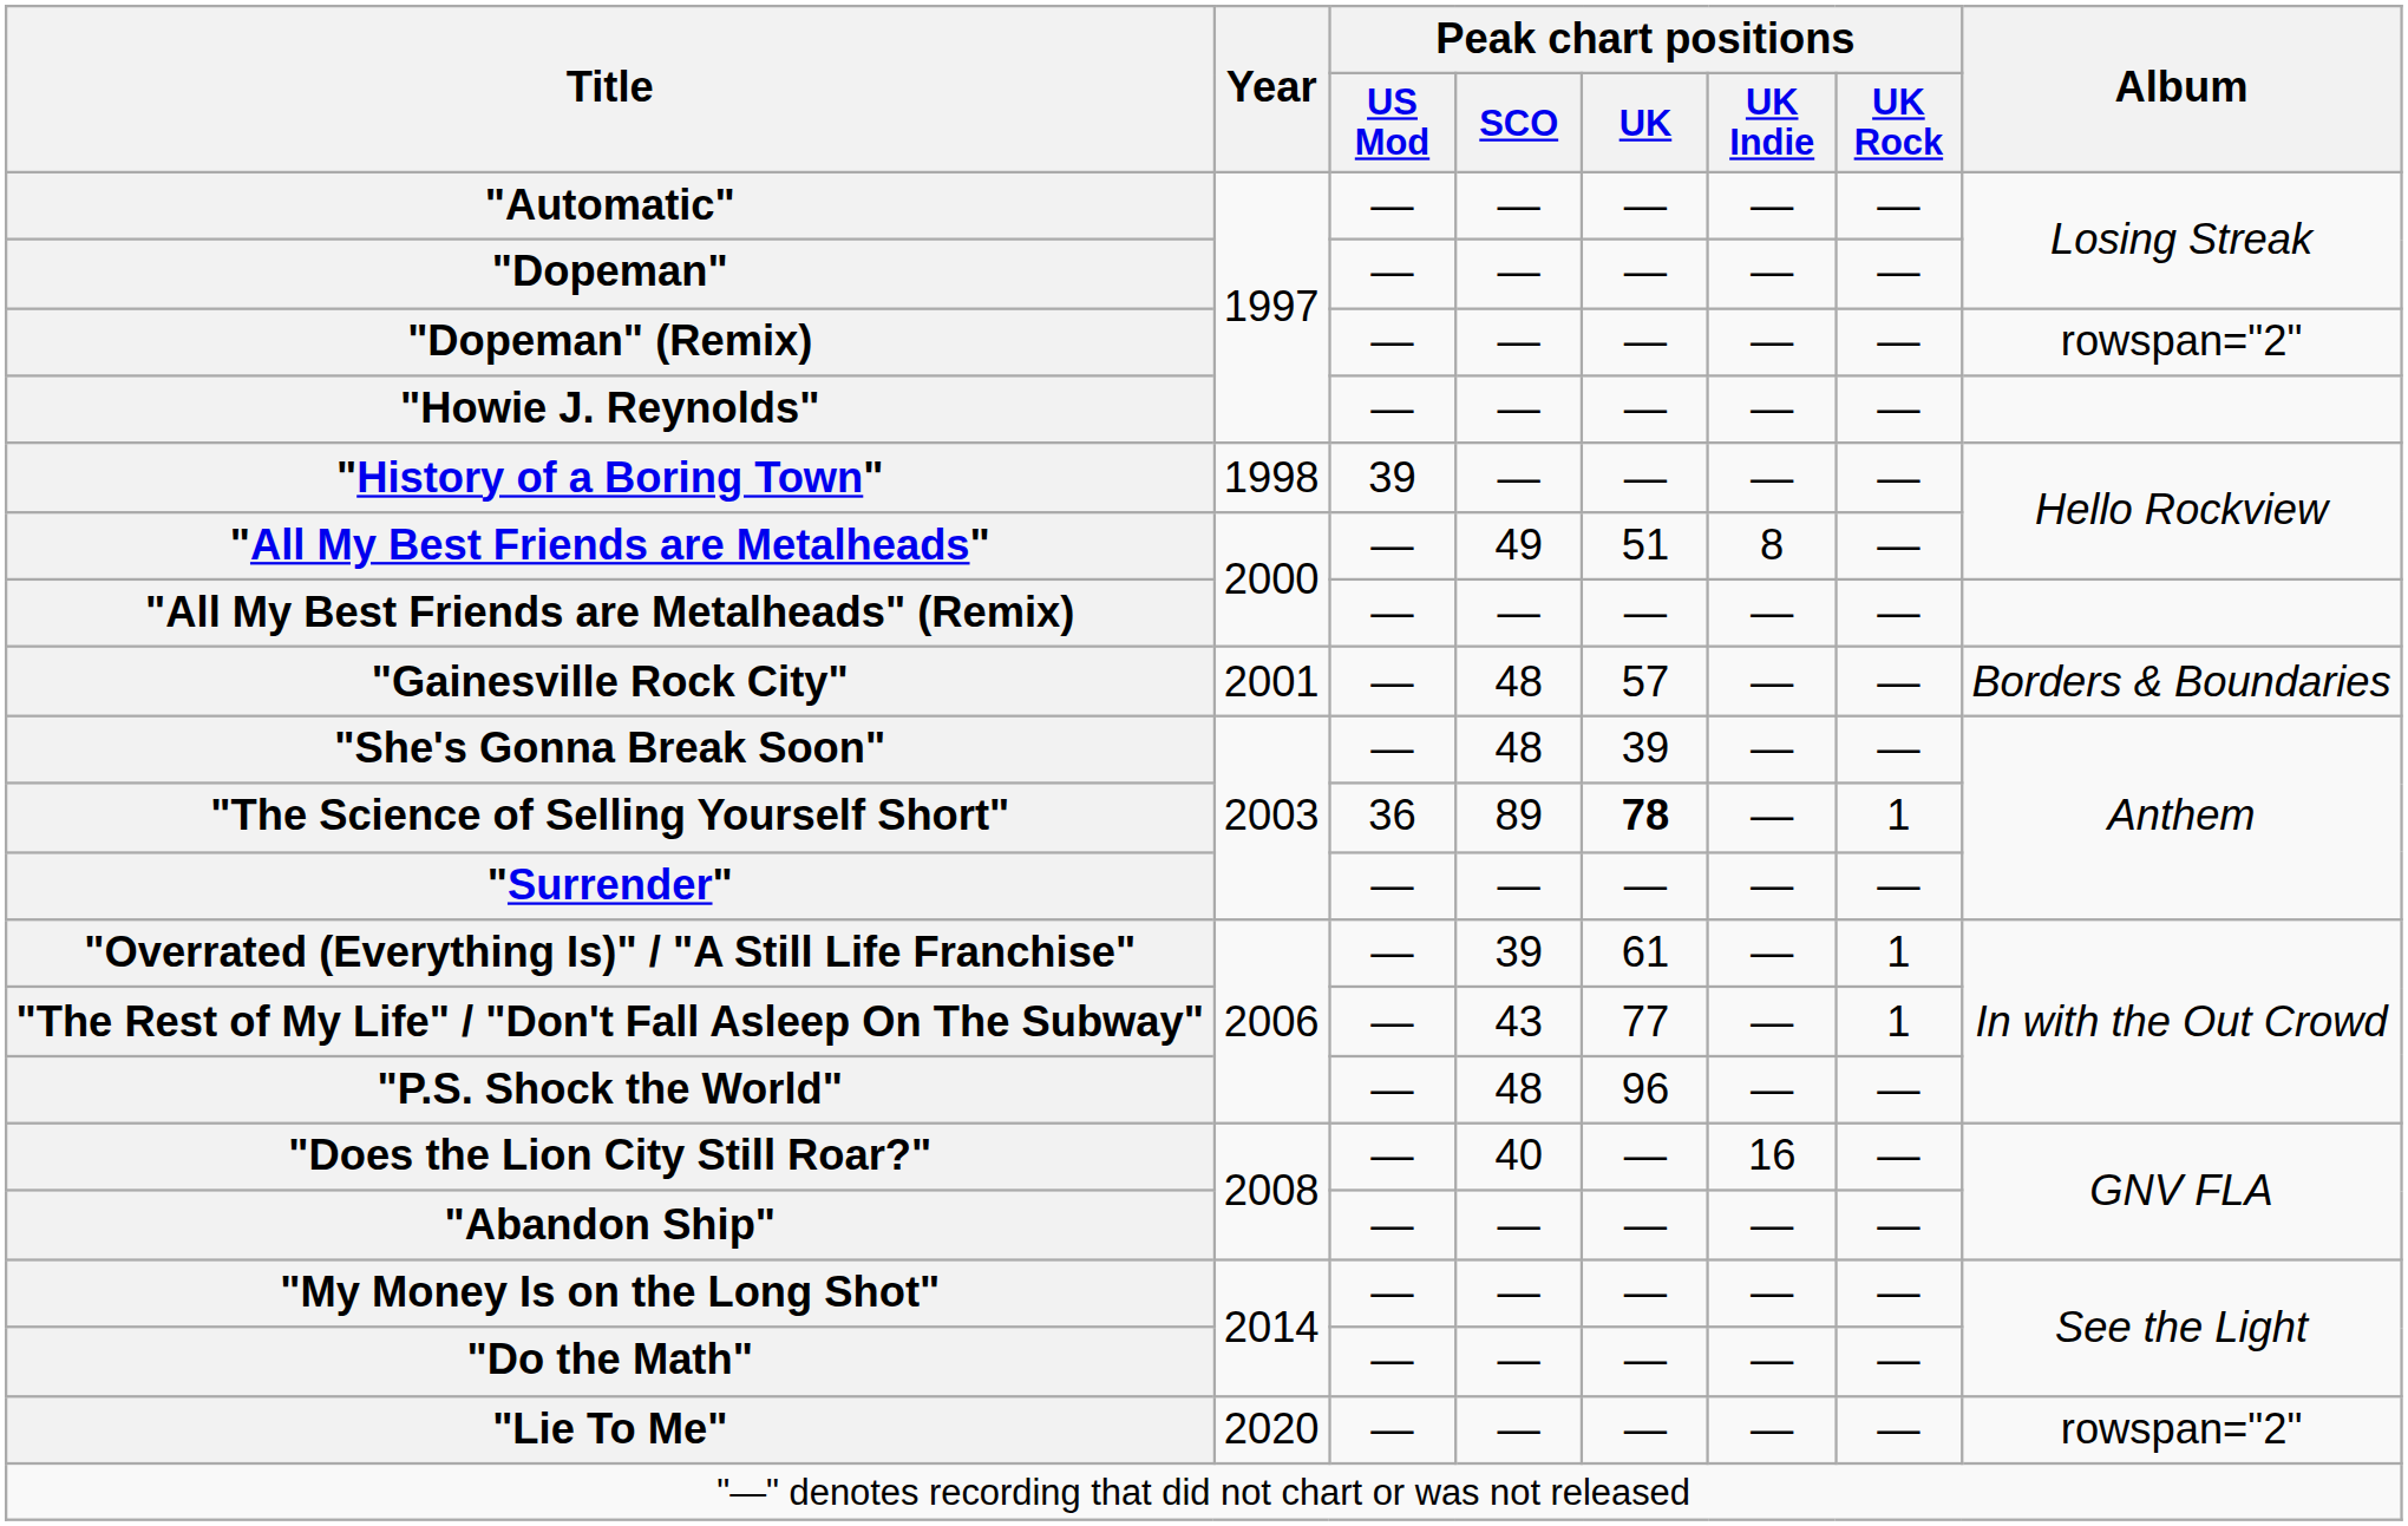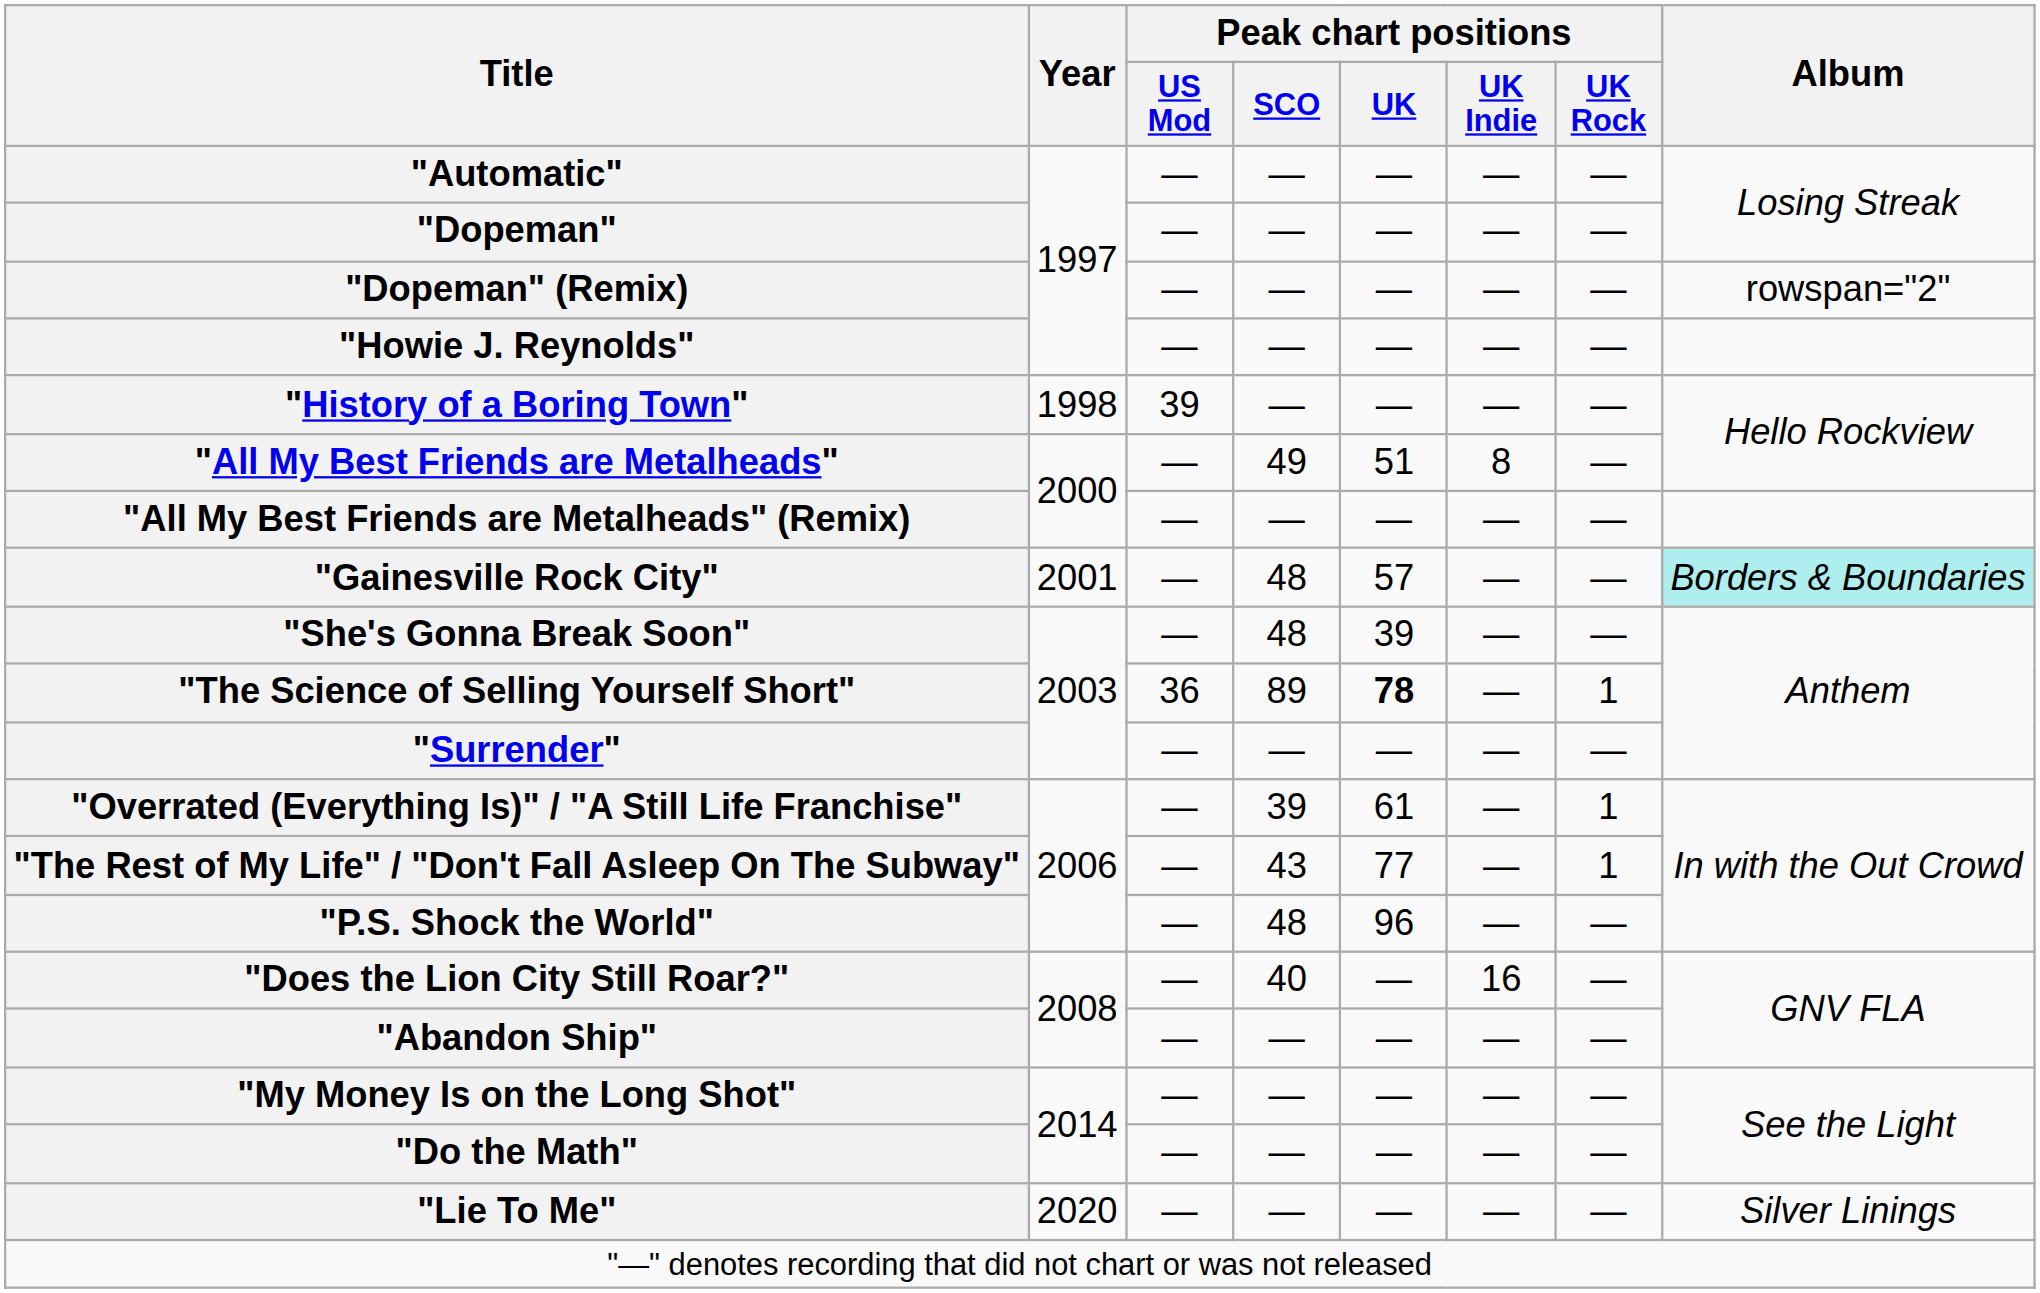"Gainesville Rock City" | Album: no background -> paleturquoise background
"Lie To Me" | Album: rowspan="2" -> Silver Linings
